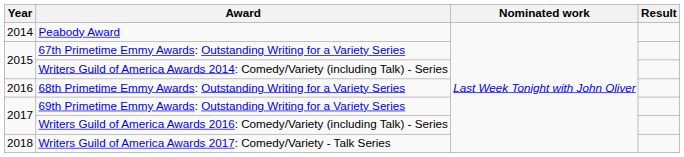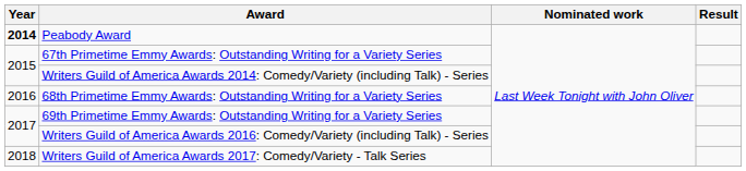Peabody Award | Year: normal -> bold
